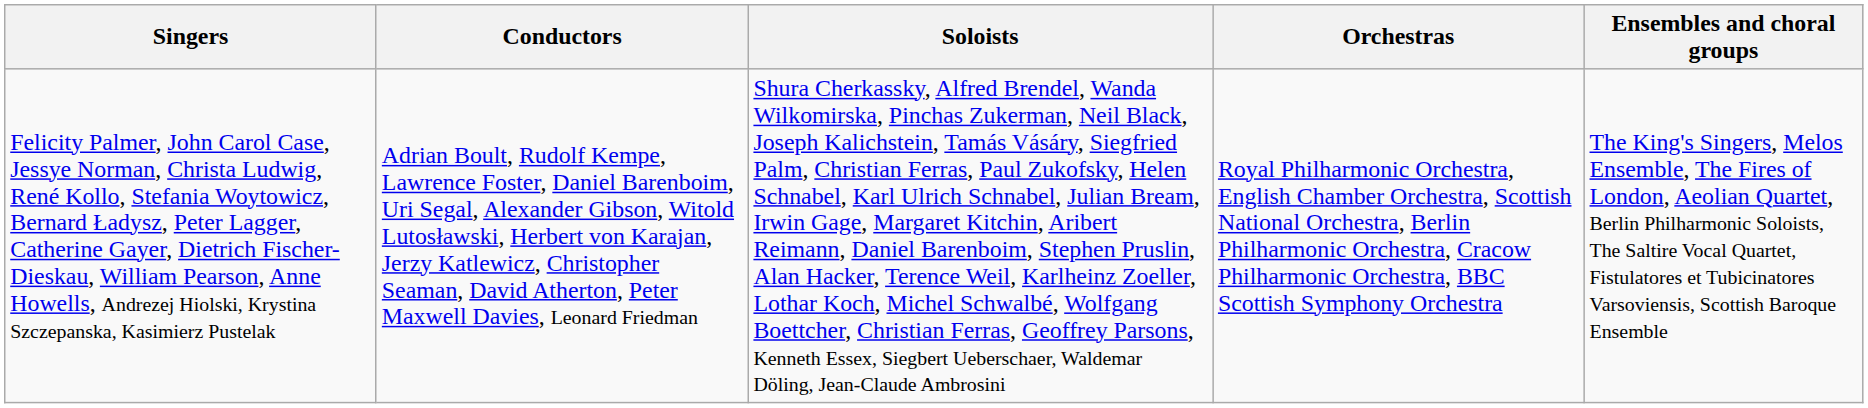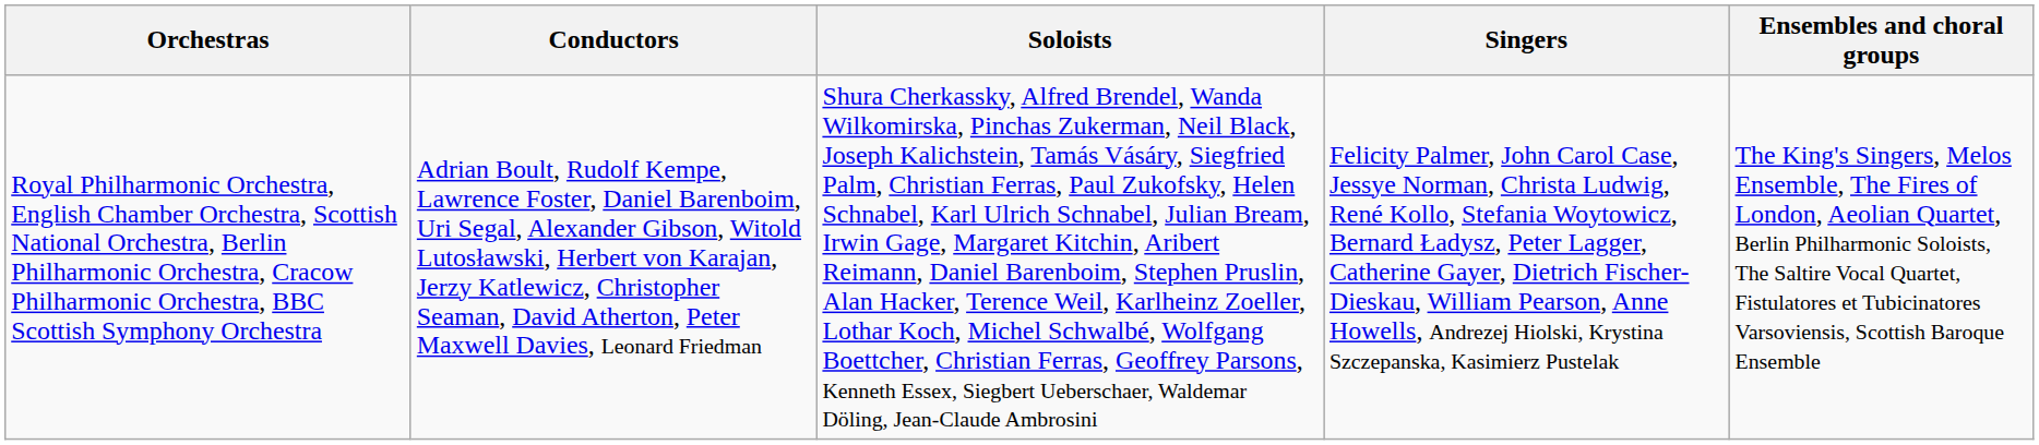columns swapped: Orchestras <-> Singers
